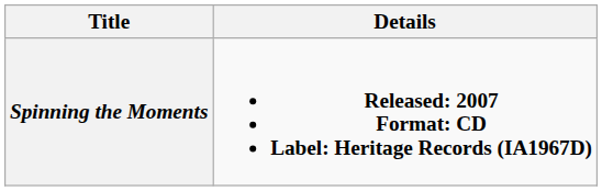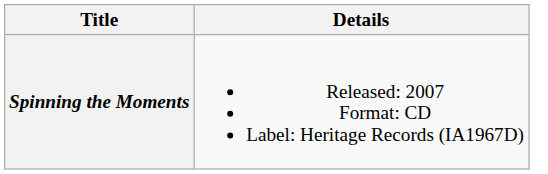Spinning the Moments | Details: bold -> normal
